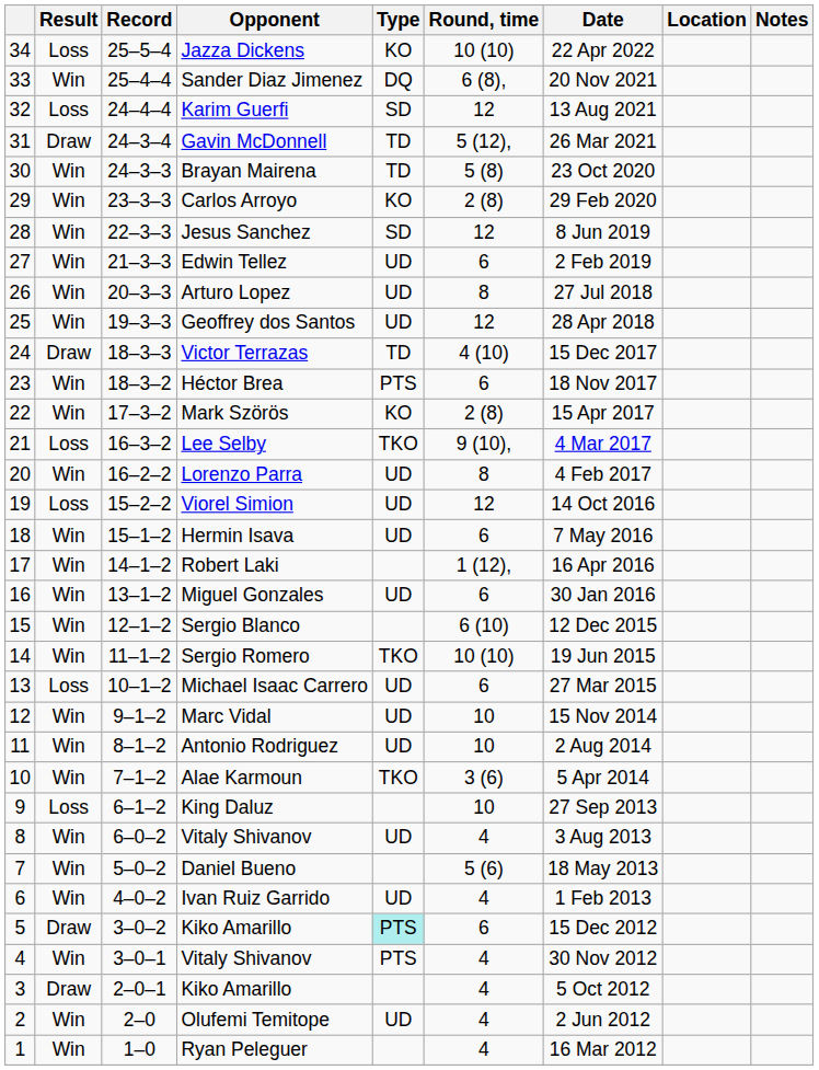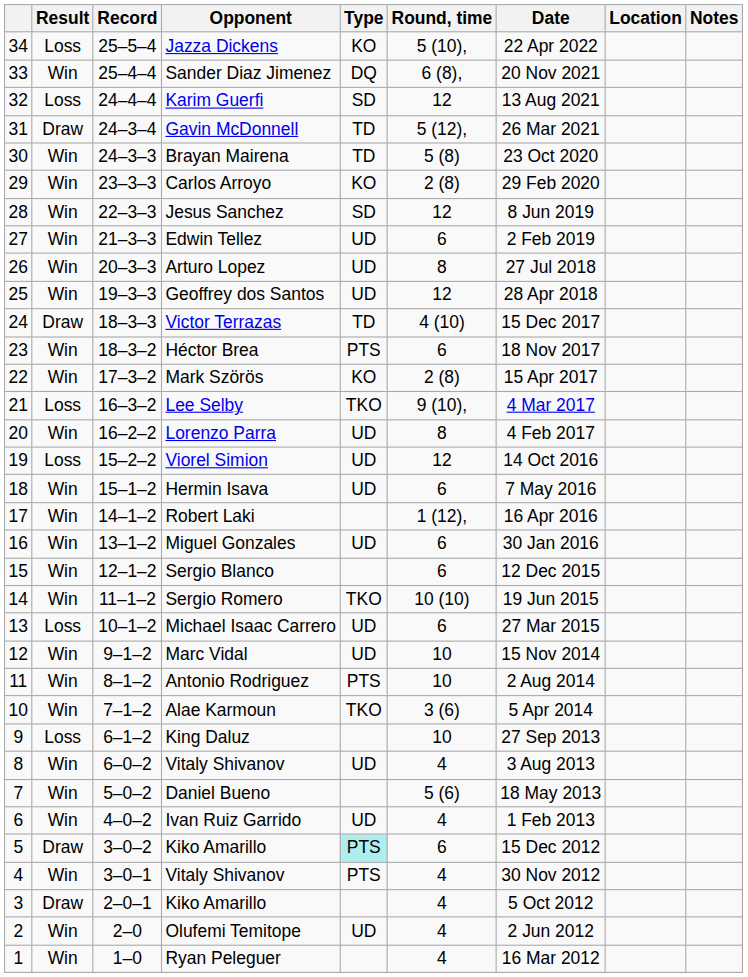Jazza Dickens | Round, time: 10 (10) -> 5 (10),
Sergio Blanco | Round, time: 6 (10) -> 6
Antonio Rodriguez | Type: UD -> PTS
